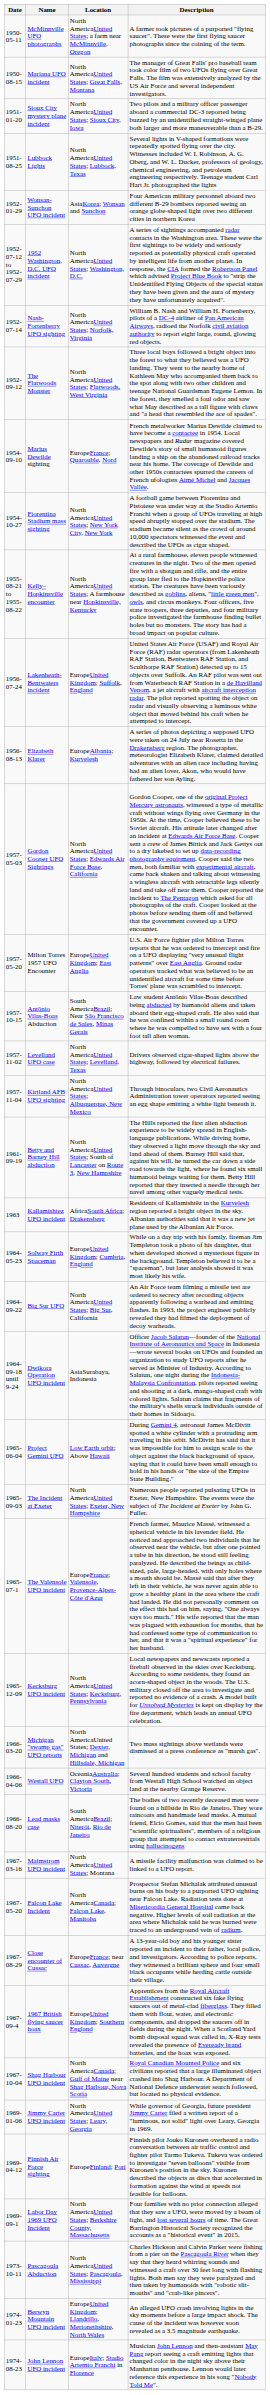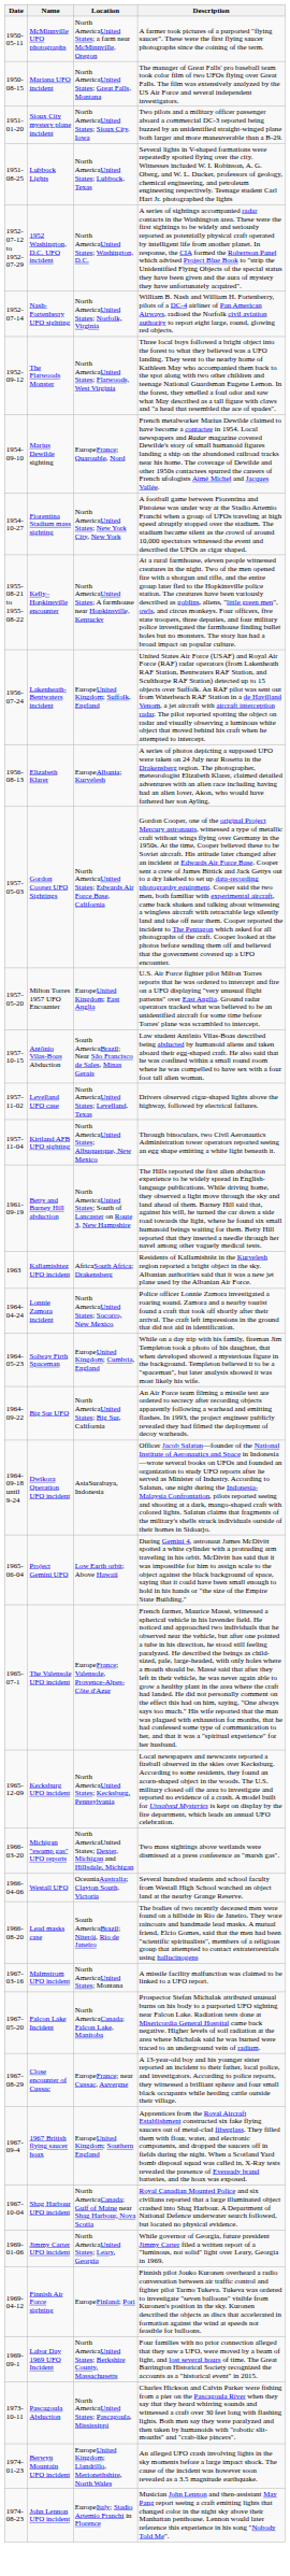- row: 1952-01-29 | Wonsan-Sunchon UFO incident | AsiaKorea; Wonsan and Sunchon | Four American military personnel aboard two different B-29 bombers reported seeing an orange globe-shaped light over two different cities in northern Korea
+ row: 1964-04-24 | Lonnie Zamora incident | North AmericaUnited States; Socorro, New Mexico | Police officer Lonnie Zamora investigated a roaring sound. Zamora and a nearby tourist found a craft that took off shortly after their arrival. The craft left impressions in the ground that did not aid in identification.
- row: 1965-09-03 | The Incident at Exeter | North AmericaUnited States; Exeter, New Hampshire | Numerous people reported pulsating UFOs in Exeter, New Hampshire. The events were the subject of The Incident at Exeter by John G. Fuller.
